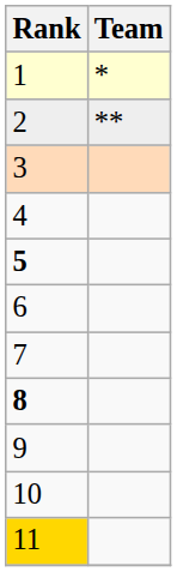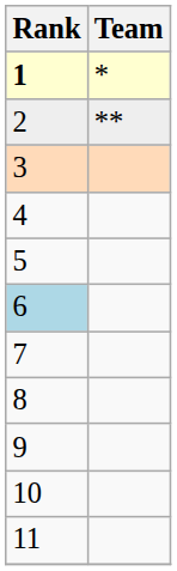1 | Rank: normal -> bold
5 | Rank: bold -> normal
6 | Rank: no background -> lightblue background
8 | Rank: bold -> normal
11 | Rank: gold background -> no background
